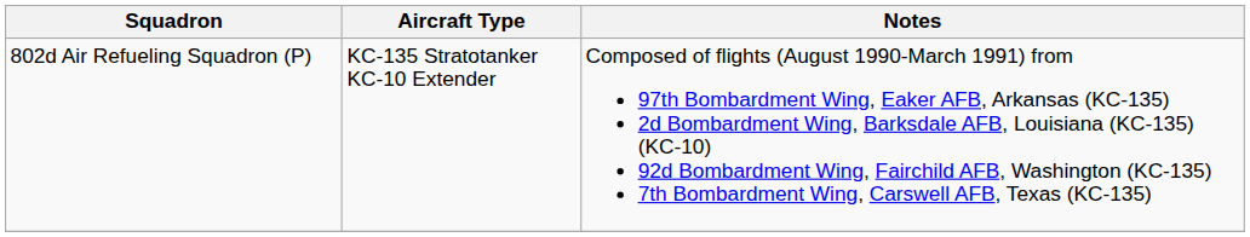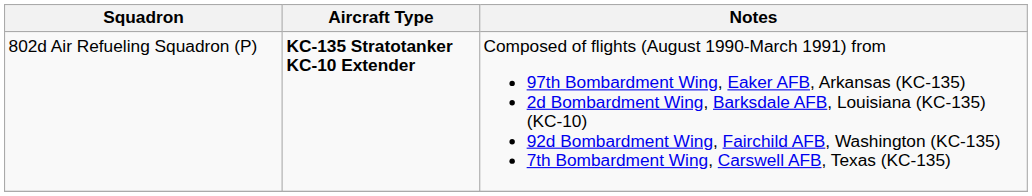802d Air Refueling Squadron (P) | Aircraft Type: normal -> bold
